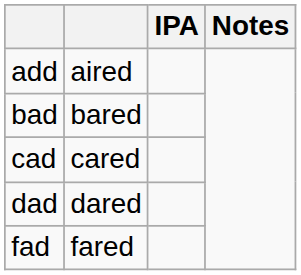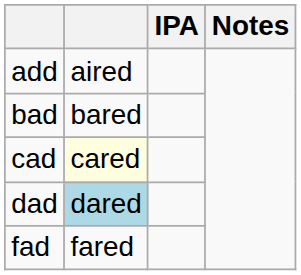cad | column 2: no background -> lightyellow background
dad | column 2: no background -> lightblue background
